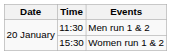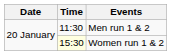Women run 1 & 2 | Time: no background -> lightyellow background
